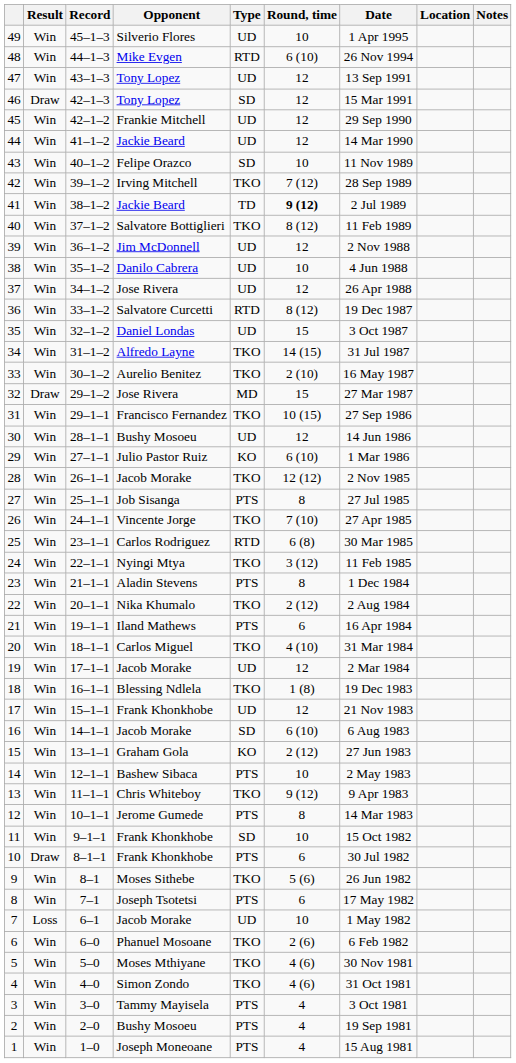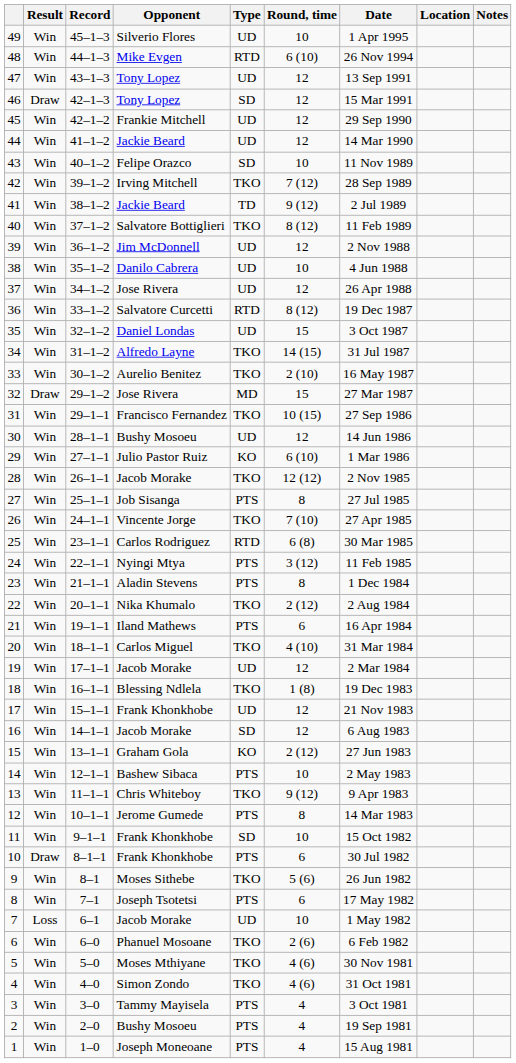41 | Round, time: bold -> normal
24 | Type: TKO -> PTS
16 | Round, time: 6 (10) -> 12
